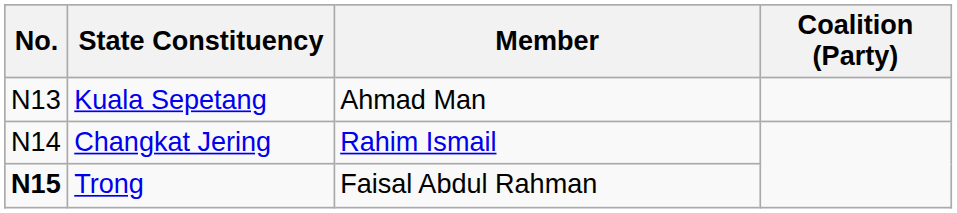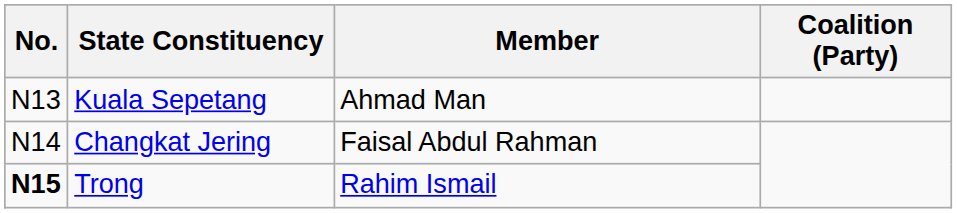Changkat Jering | Member: Rahim Ismail -> Faisal Abdul Rahman
Trong | Member: Faisal Abdul Rahman -> Rahim Ismail
